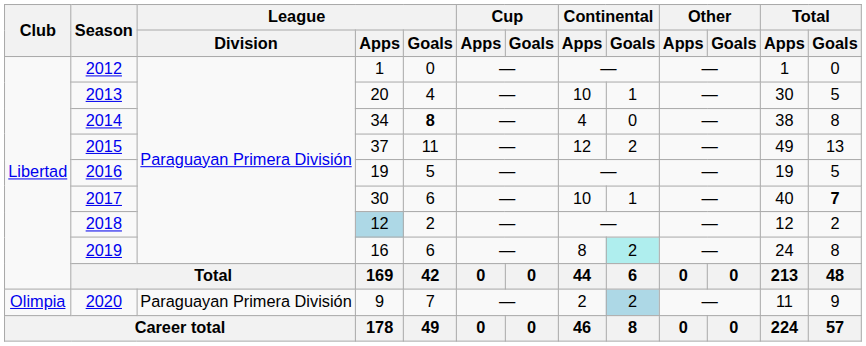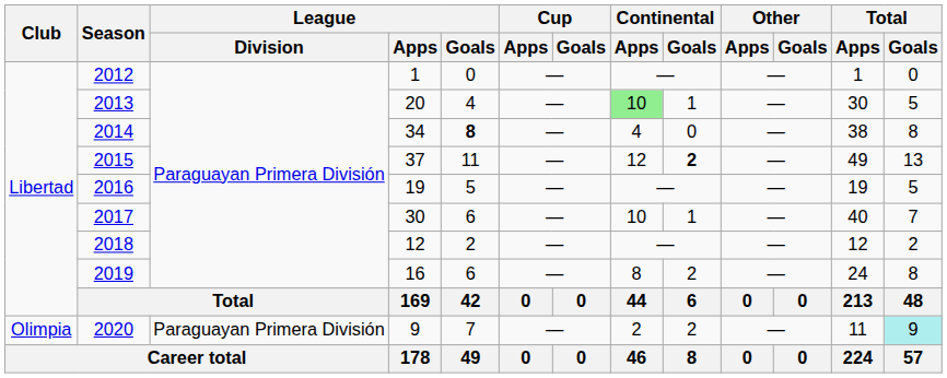2013 | Continental / Apps: no background -> lightgreen background
2015 | Continental / Goals: normal -> bold
2017 | Total / Goals: bold -> normal
2018 | League / Apps: lightblue background -> no background
2019 | Continental / Goals: paleturquoise background -> no background
2020 | Continental / Goals: lightblue background -> no background
2020 | Total / Goals: no background -> paleturquoise background
